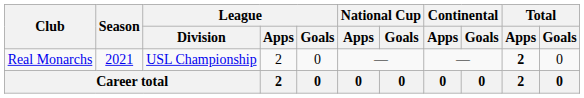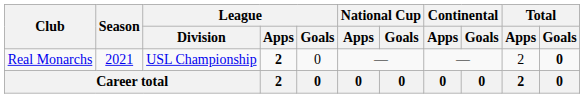Real Monarchs | League / Apps: normal -> bold
Real Monarchs | Total / Apps: bold -> normal
Real Monarchs | Total / Goals: normal -> bold
